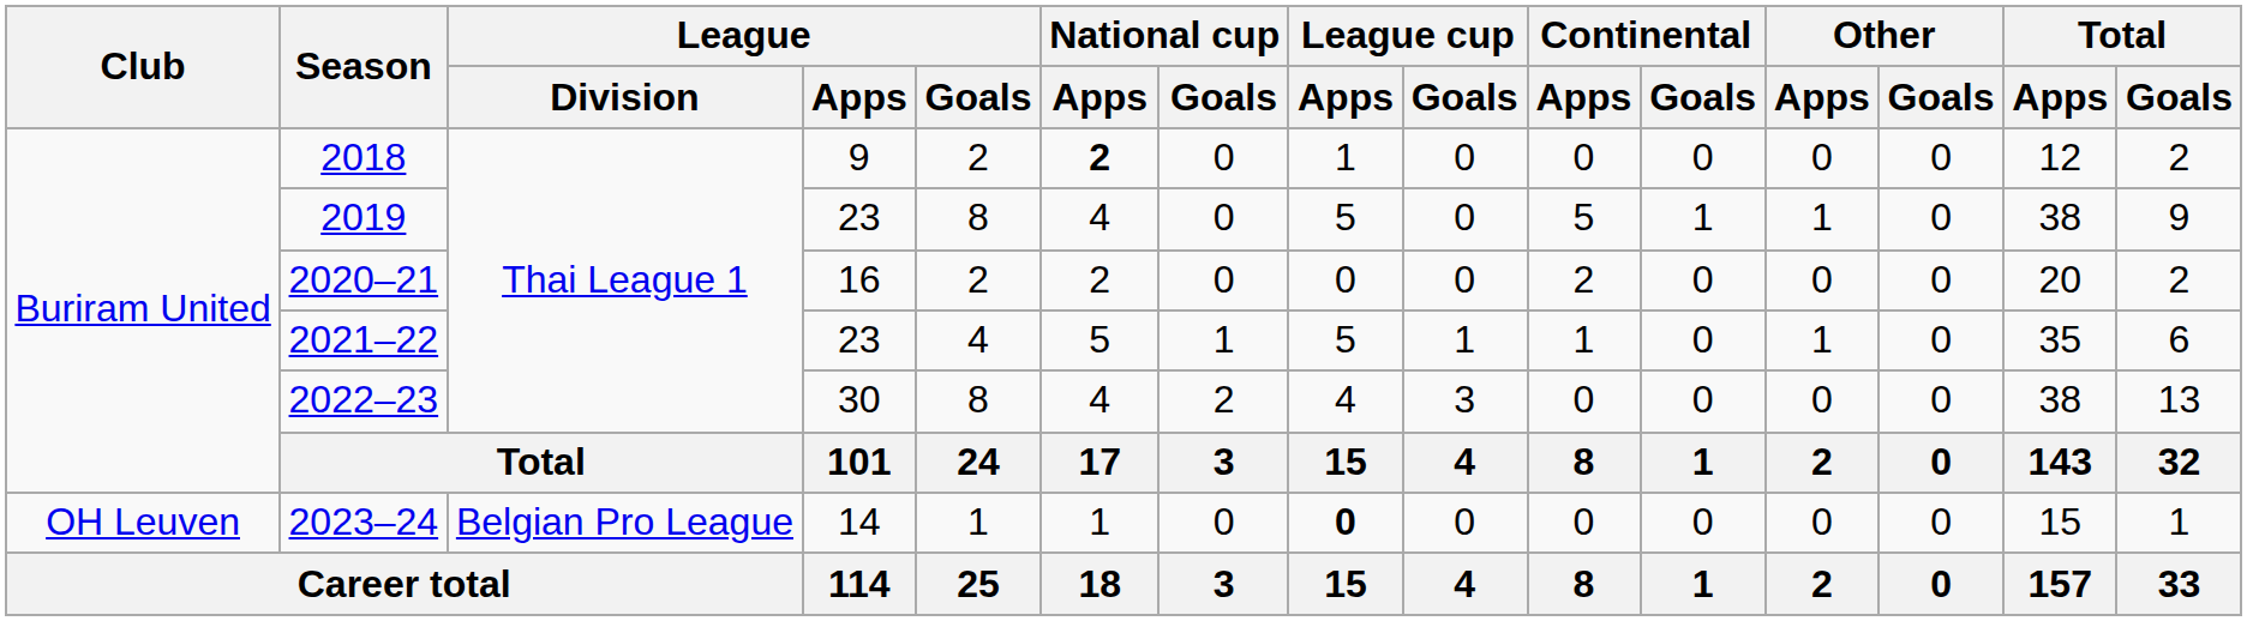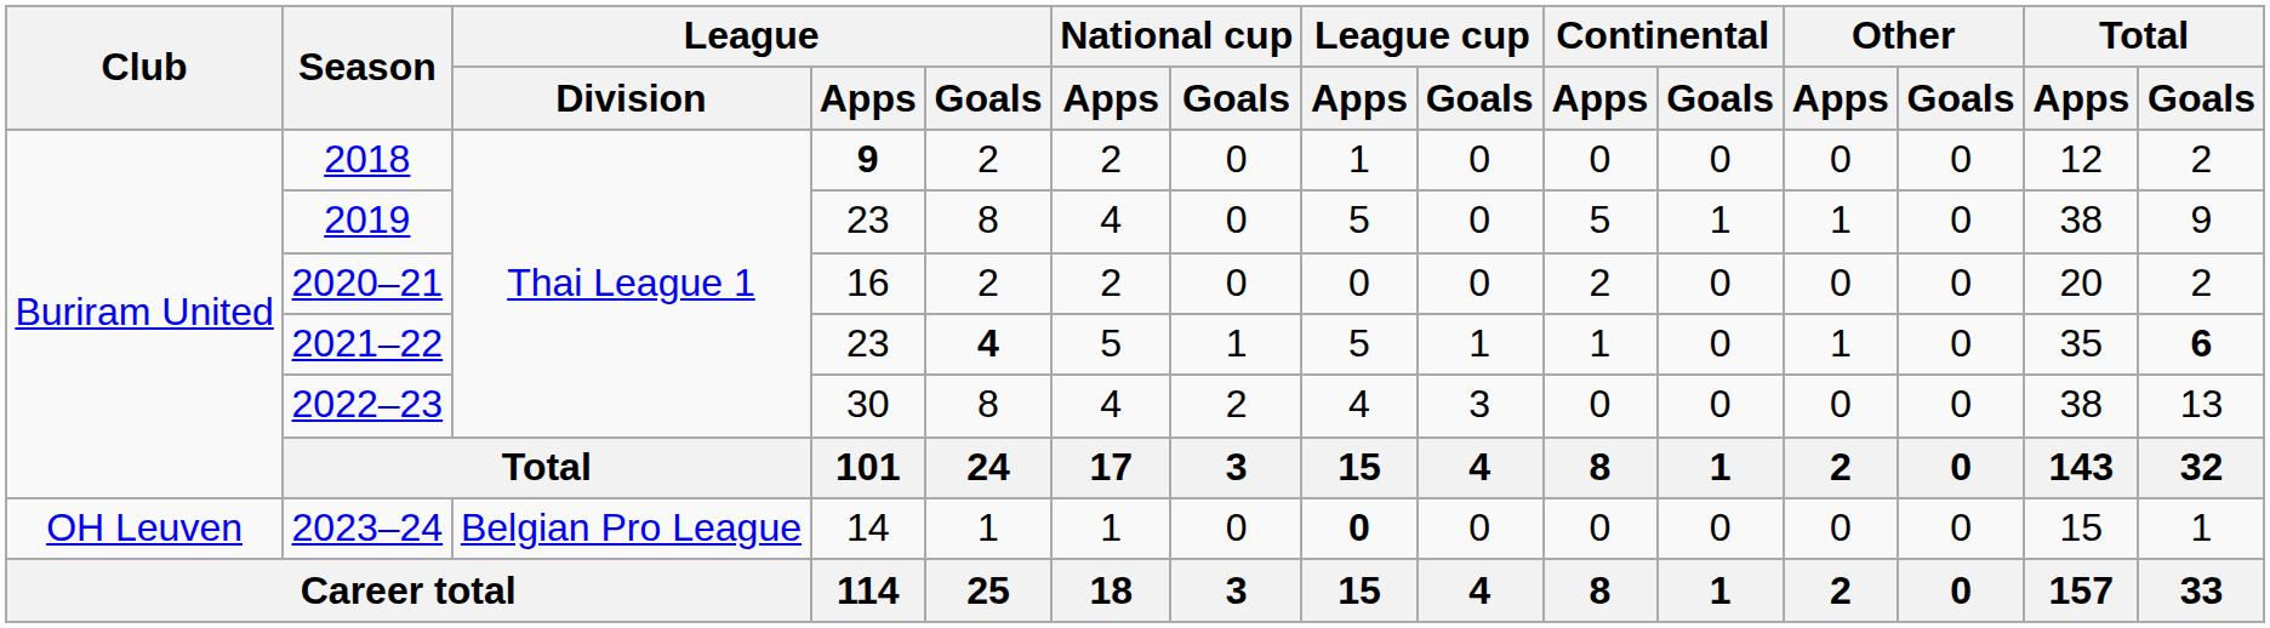2018 | League / Apps: normal -> bold
2018 | National cup / Apps: bold -> normal
2021–22 | League / Goals: normal -> bold
2021–22 | Total / Goals: normal -> bold
